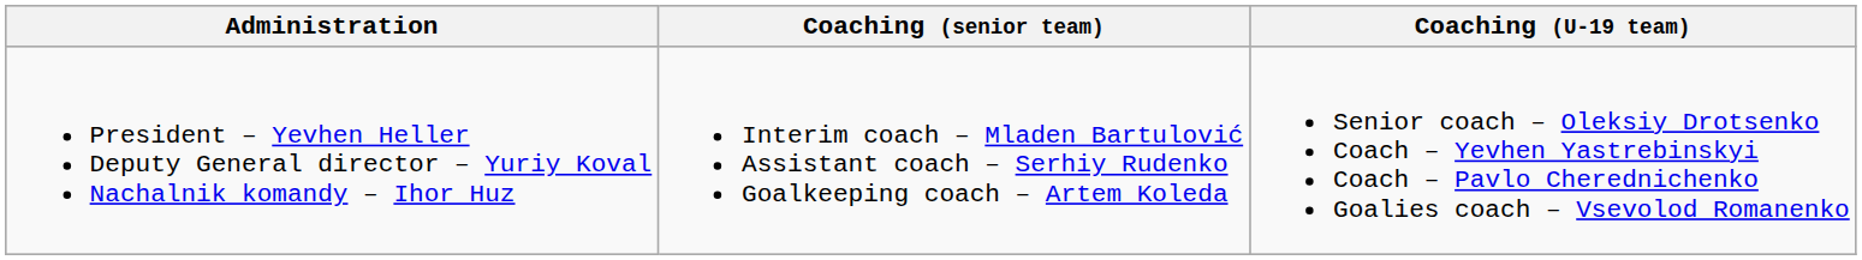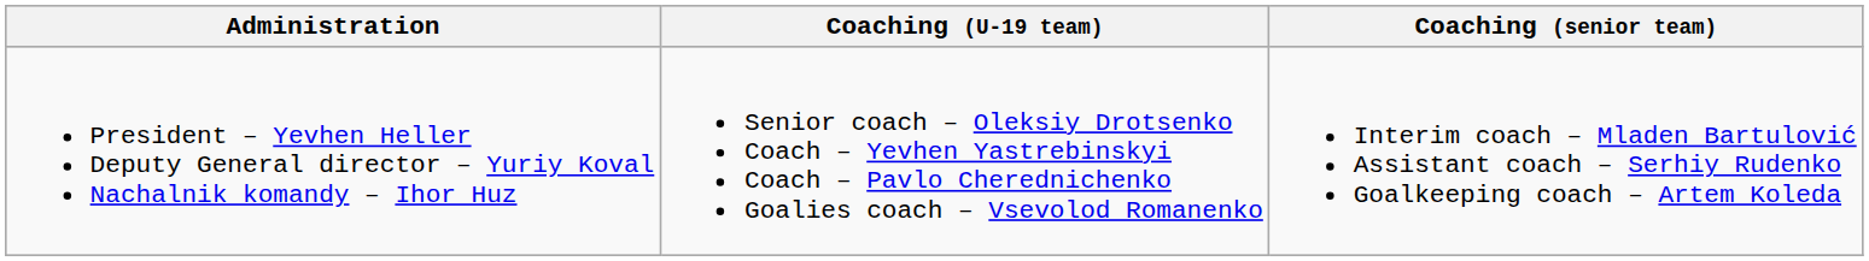columns swapped: Coaching (senior team) <-> Coaching (U-19 team)
